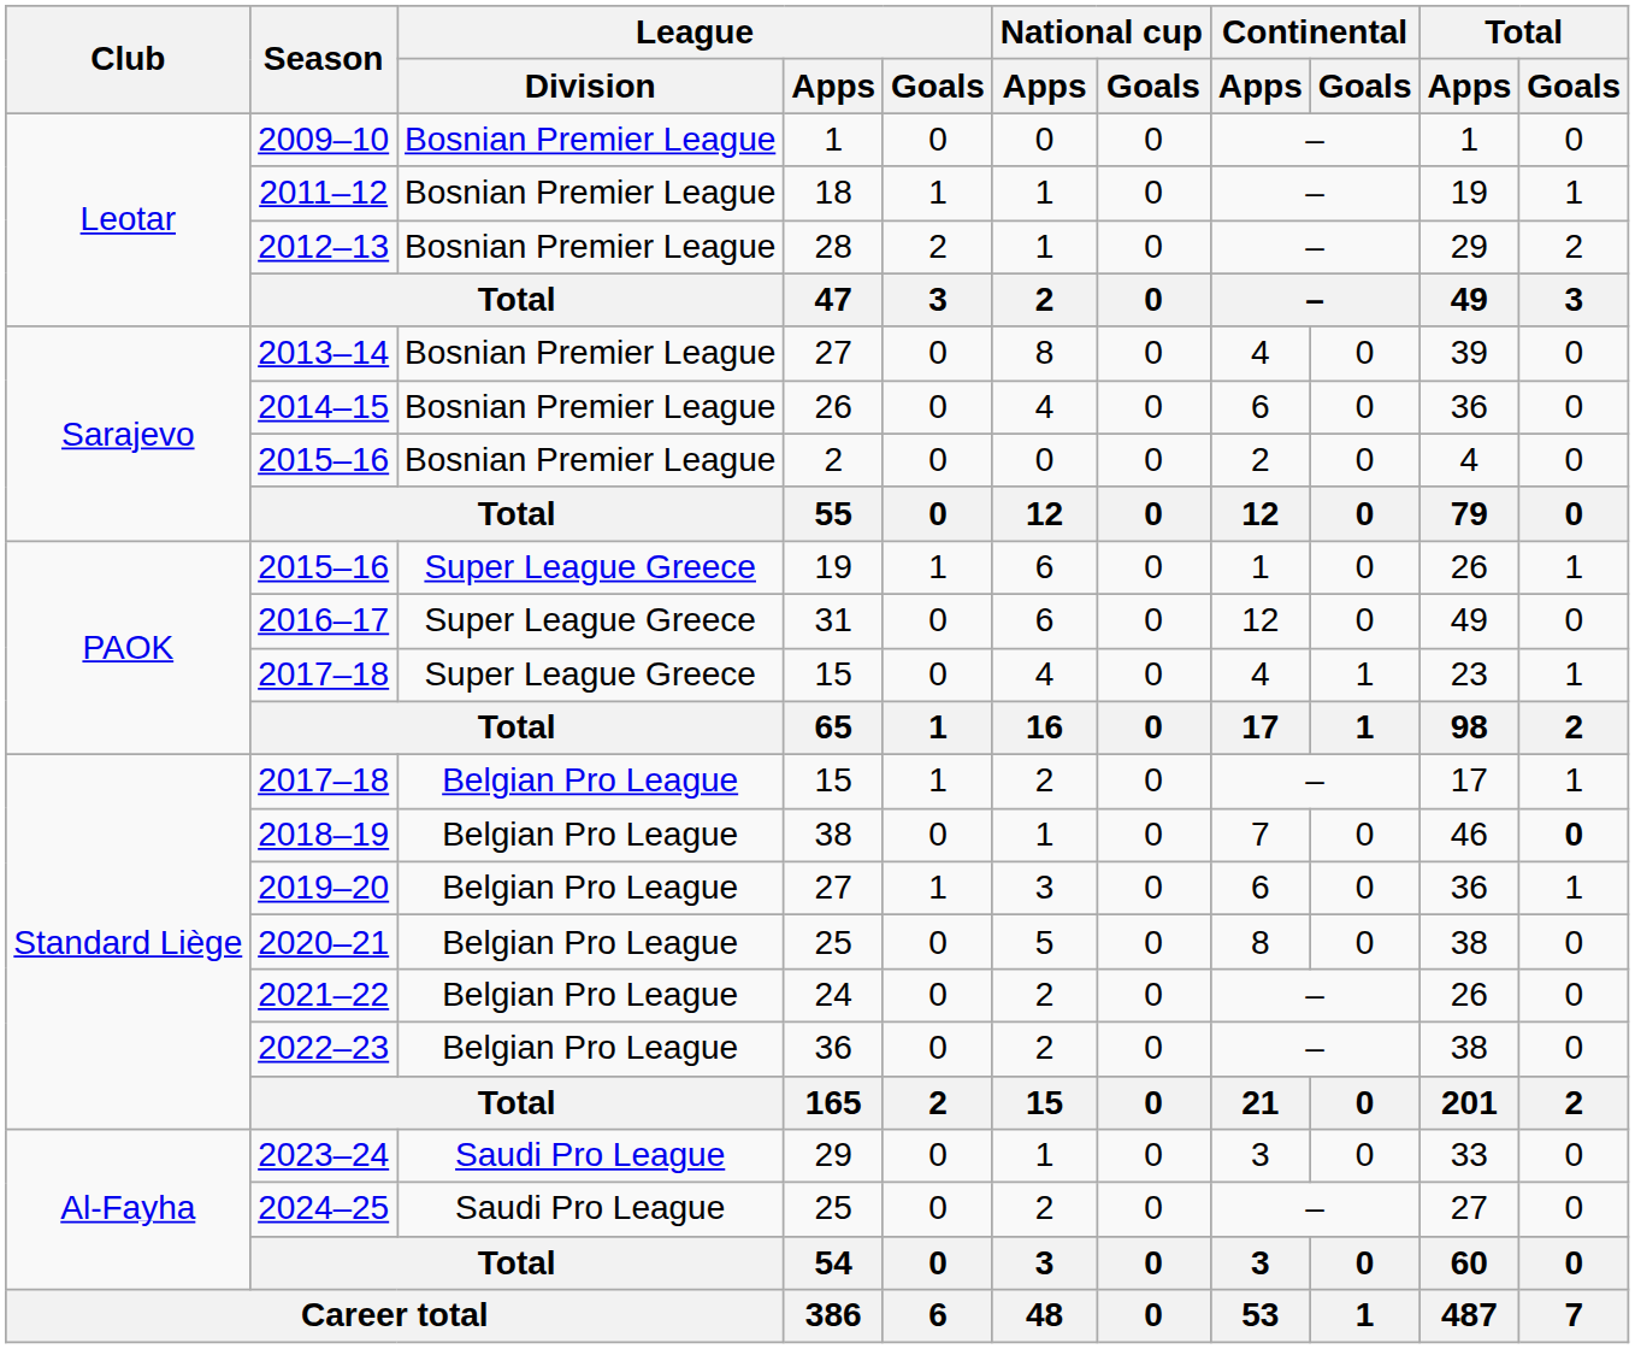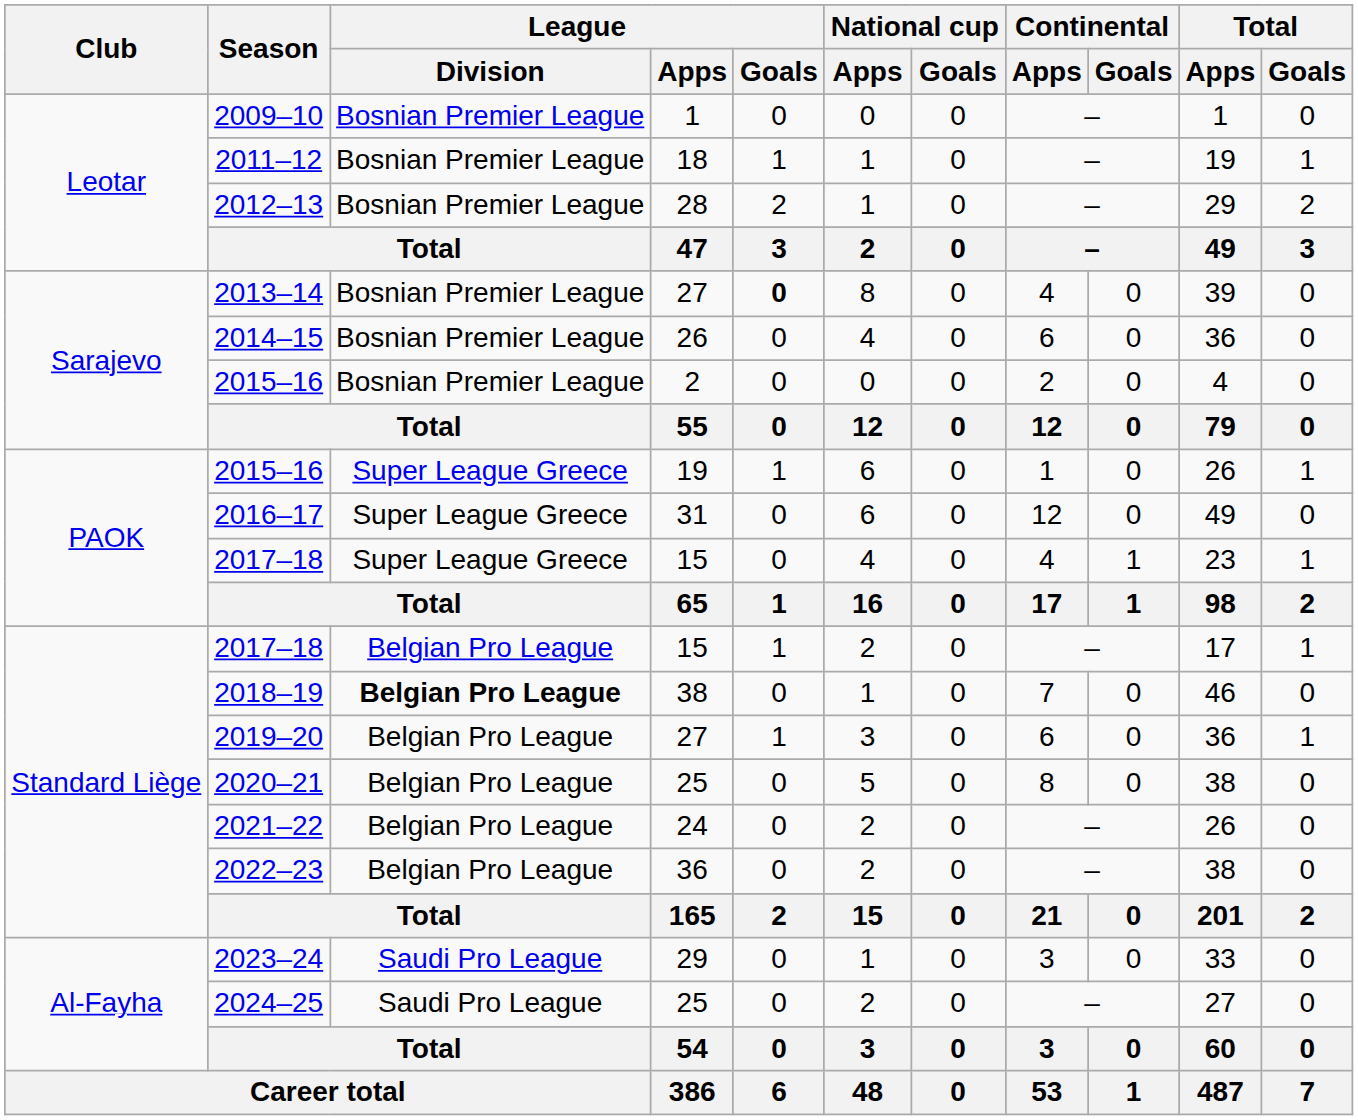2013–14 | League / Goals: normal -> bold
2018–19 | League / Division: normal -> bold
2018–19 | Total / Goals: bold -> normal
